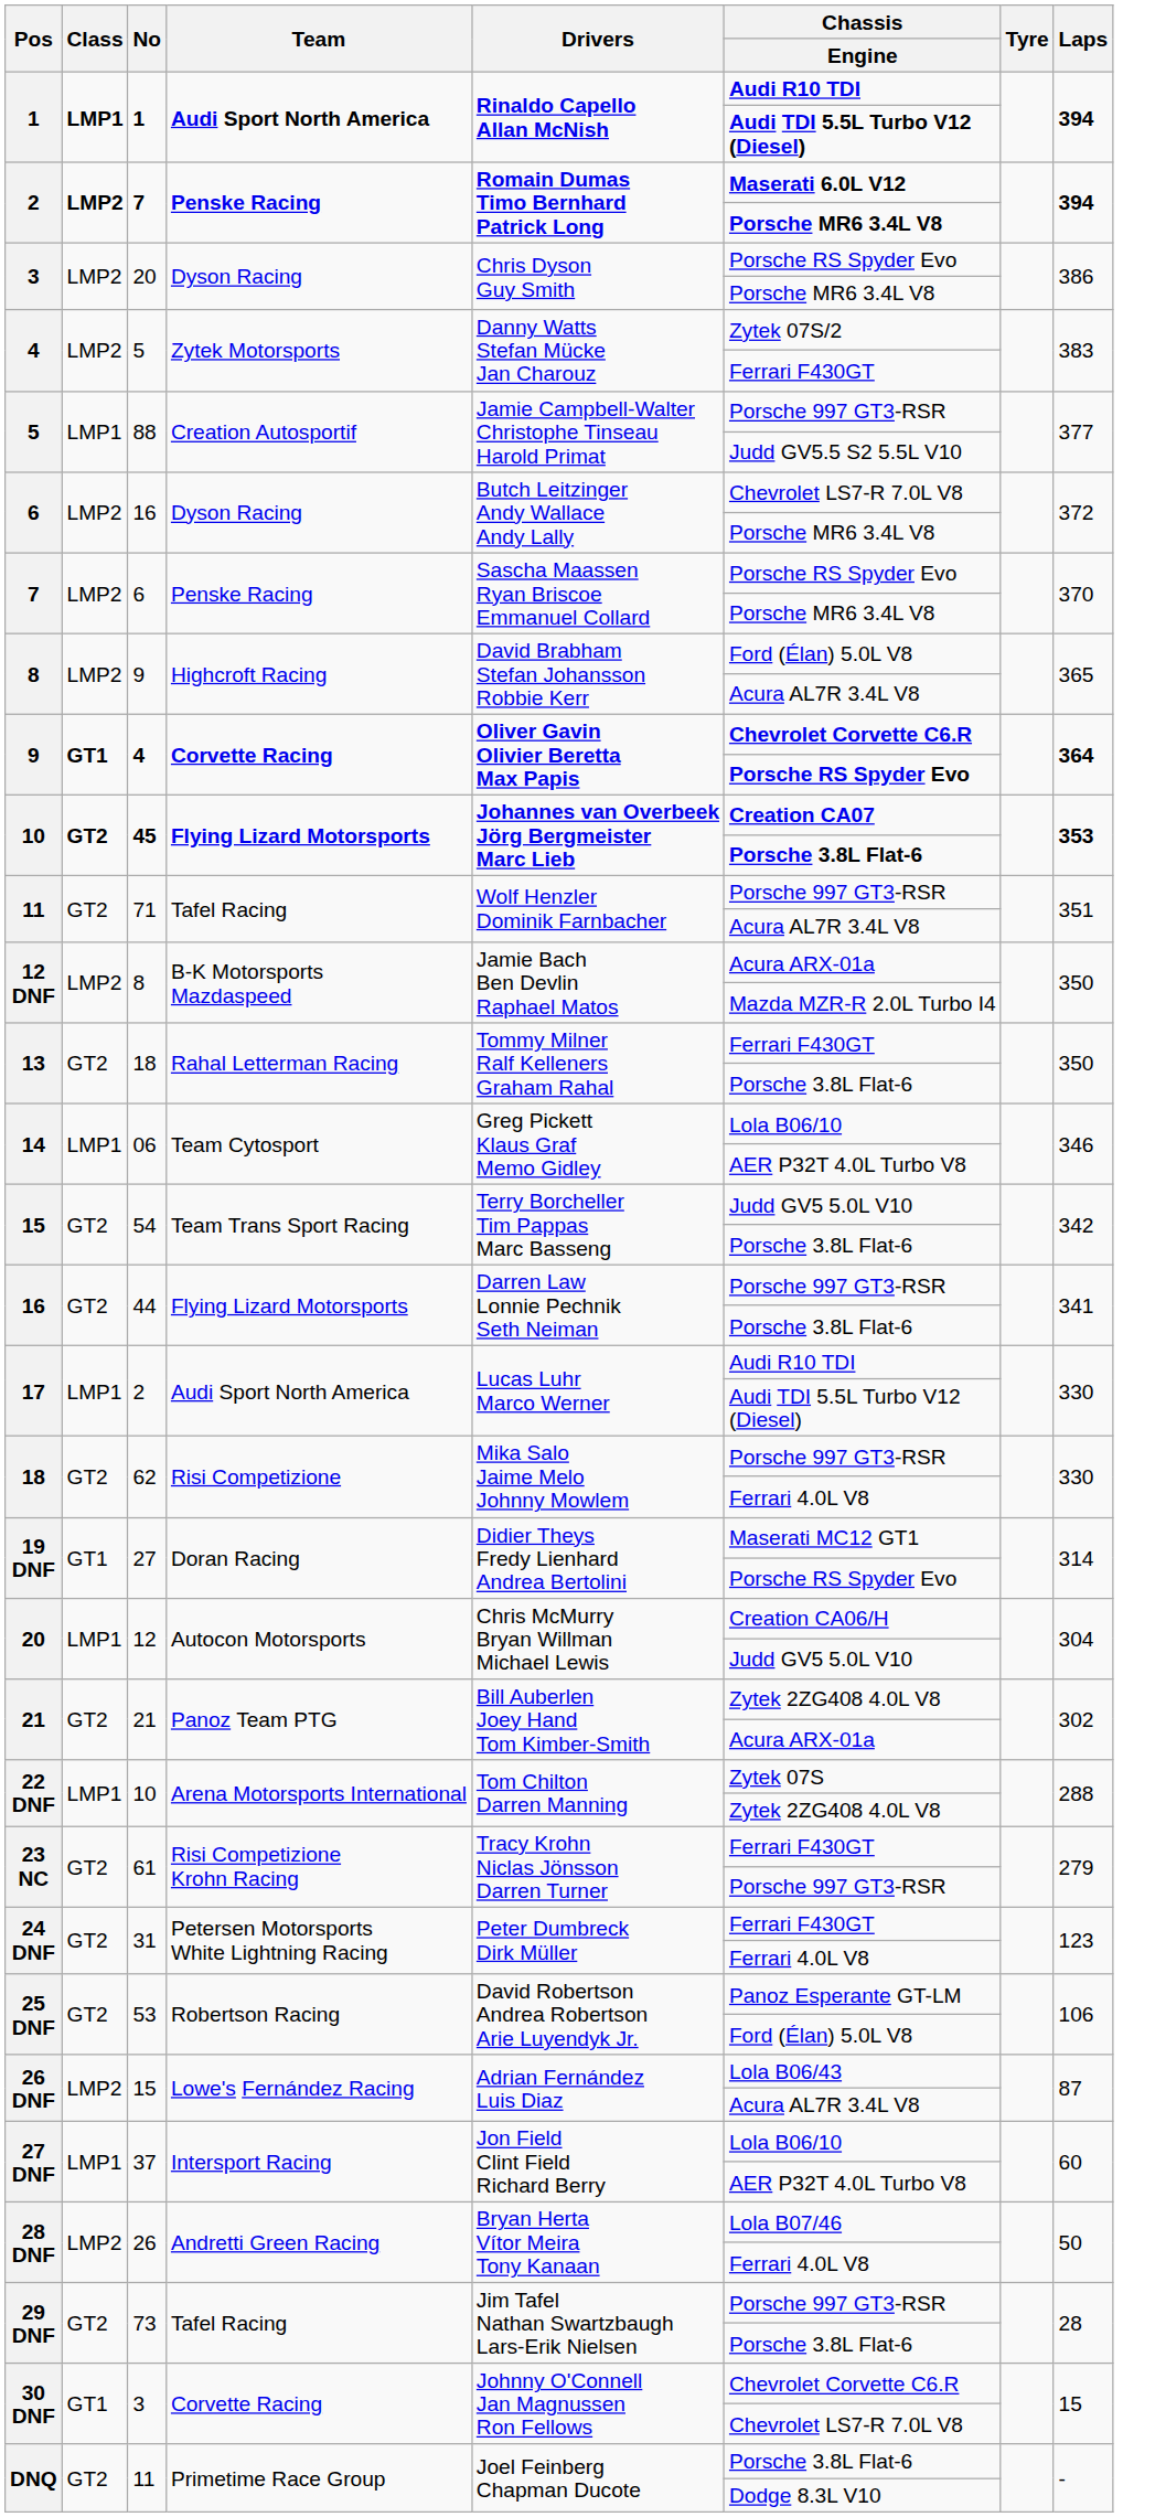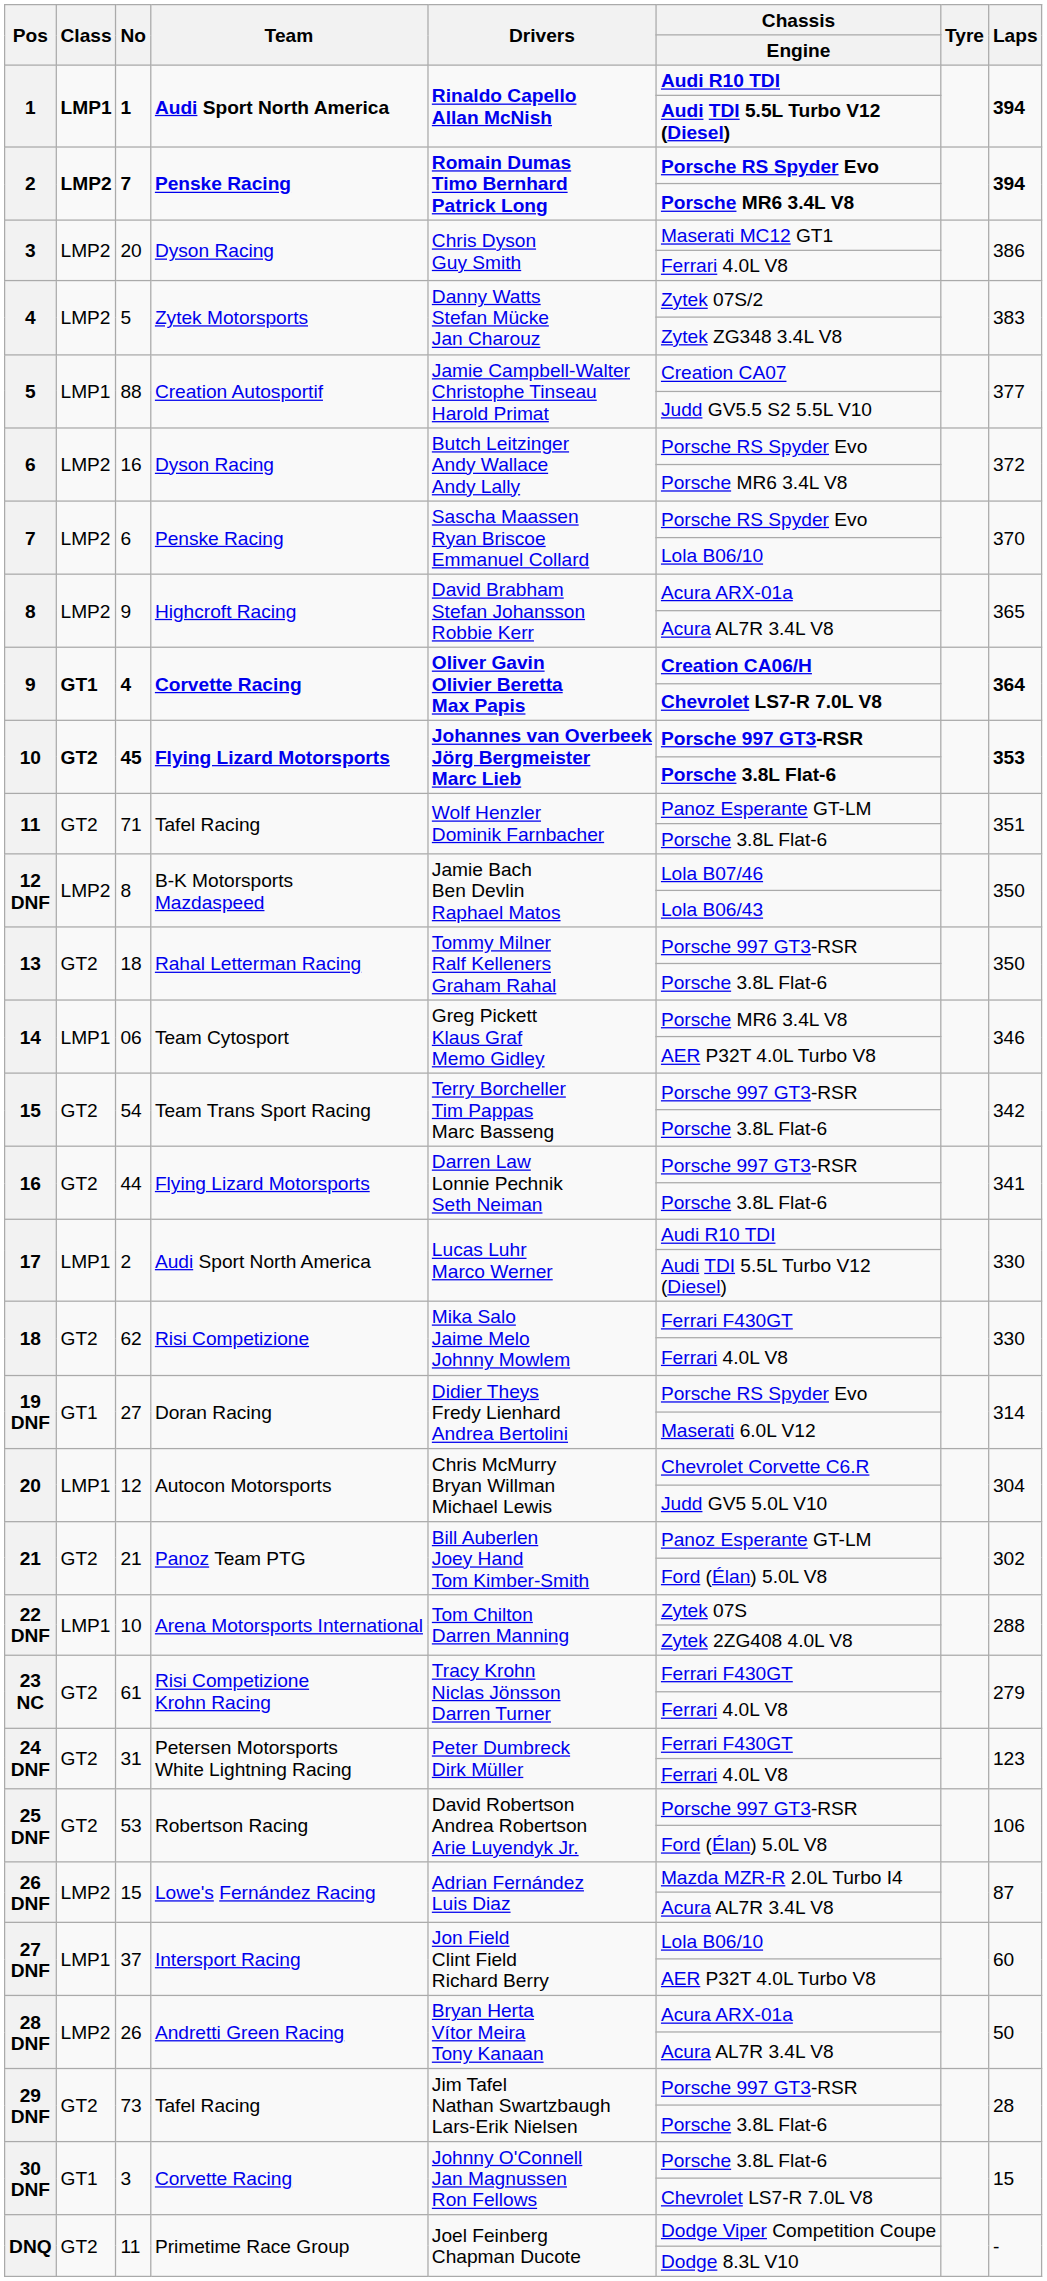row 5 | Chassis / Engine: Maserati 6.0L V12 -> Porsche RS Spyder Evo
row 7 | Chassis / Engine: Porsche RS Spyder Evo -> Maserati MC12 GT1
row 8 | Chassis / Engine: Porsche MR6 3.4L V8 -> Ferrari 4.0L V8
row 10 | Chassis / Engine: Ferrari F430GT -> Zytek ZG348 3.4L V8
row 11 | Chassis / Engine: Porsche 997 GT3-RSR -> Creation CA07
row 13 | Chassis / Engine: Chevrolet LS7-R 7.0L V8 -> Porsche RS Spyder Evo
row 16 | Chassis / Engine: Porsche MR6 3.4L V8 -> Lola B06/10
row 17 | Chassis / Engine: Ford (Élan) 5.0L V8 -> Acura ARX-01a
row 19 | Chassis / Engine: Chevrolet Corvette C6.R -> Creation CA06/H
row 20 | Chassis / Engine: Porsche RS Spyder Evo -> Chevrolet LS7-R 7.0L V8
row 21 | Chassis / Engine: Creation CA07 -> Porsche 997 GT3-RSR
row 23 | Chassis / Engine: Porsche 997 GT3-RSR -> Panoz Esperante GT-LM
row 24 | Chassis / Engine: Acura AL7R 3.4L V8 -> Porsche 3.8L Flat-6
row 25 | Chassis / Engine: Acura ARX-01a -> Lola B07/46
row 26 | Chassis / Engine: Mazda MZR-R 2.0L Turbo I4 -> Lola B06/43
row 27 | Chassis / Engine: Ferrari F430GT -> Porsche 997 GT3-RSR
row 29 | Chassis / Engine: Lola B06/10 -> Porsche MR6 3.4L V8
row 31 | Chassis / Engine: Judd GV5 5.0L V10 -> Porsche 997 GT3-RSR
row 37 | Chassis / Engine: Porsche 997 GT3-RSR -> Ferrari F430GT
row 39 | Chassis / Engine: Maserati MC12 GT1 -> Porsche RS Spyder Evo
row 40 | Chassis / Engine: Porsche RS Spyder Evo -> Maserati 6.0L V12
row 41 | Chassis / Engine: Creation CA06/H -> Chevrolet Corvette C6.R
row 43 | Chassis / Engine: Zytek 2ZG408 4.0L V8 -> Panoz Esperante GT-LM
row 44 | Chassis / Engine: Acura ARX-01a -> Ford (Élan) 5.0L V8
row 48 | Chassis / Engine: Porsche 997 GT3-RSR -> Ferrari 4.0L V8
row 51 | Chassis / Engine: Panoz Esperante GT-LM -> Porsche 997 GT3-RSR
row 53 | Chassis / Engine: Lola B06/43 -> Mazda MZR-R 2.0L Turbo I4
row 57 | Chassis / Engine: Lola B07/46 -> Acura ARX-01a
row 58 | Chassis / Engine: Ferrari 4.0L V8 -> Acura AL7R 3.4L V8
row 61 | Chassis / Engine: Chevrolet Corvette C6.R -> Porsche 3.8L Flat-6
row 63 | Chassis / Engine: Porsche 3.8L Flat-6 -> Dodge Viper Competition Coupe
